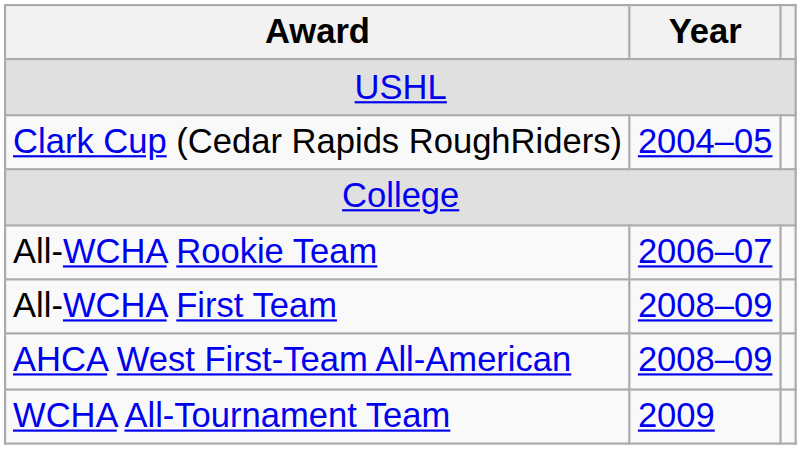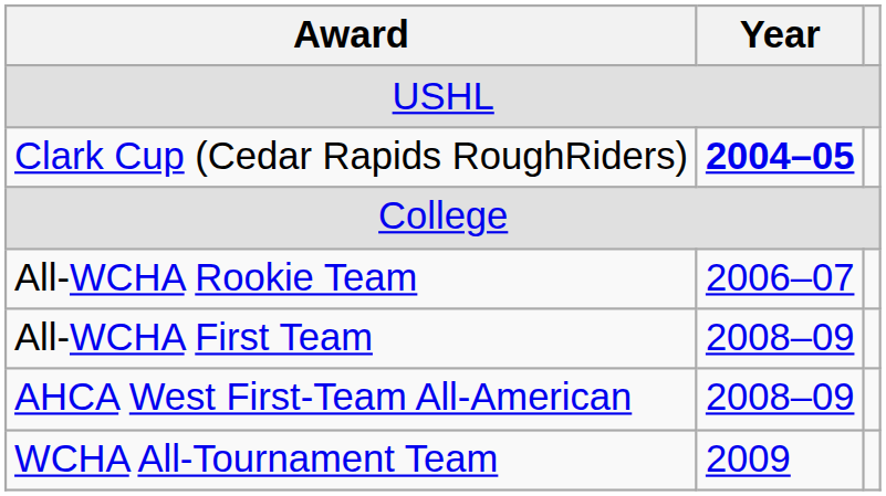Clark Cup (Cedar Rapids RoughRiders) | Year: normal -> bold
